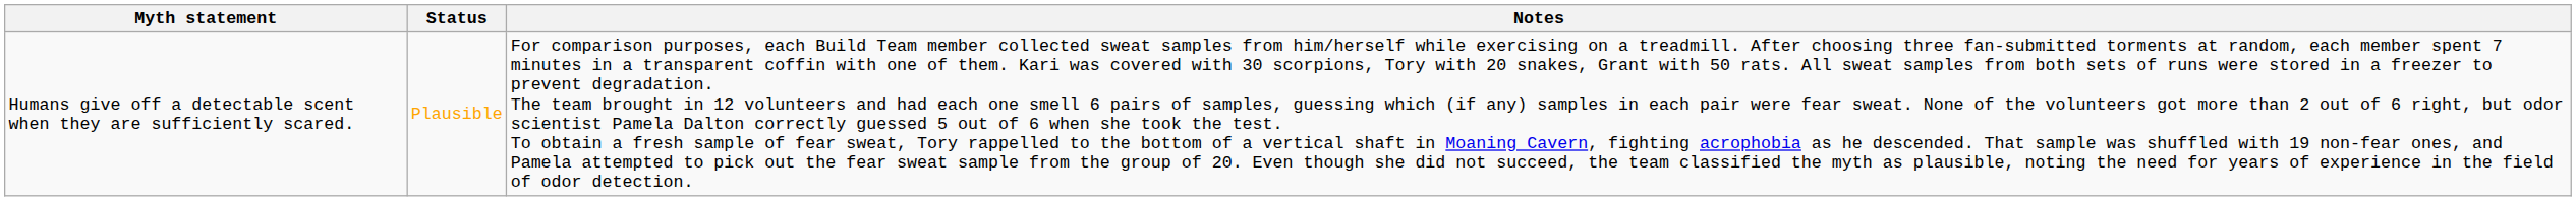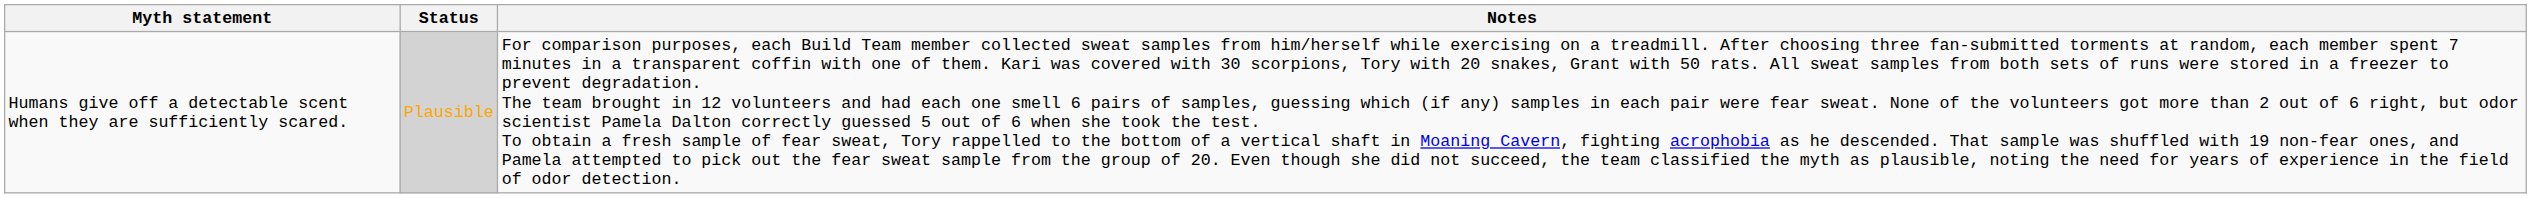row 2 | Status: no background -> lightgrey background
